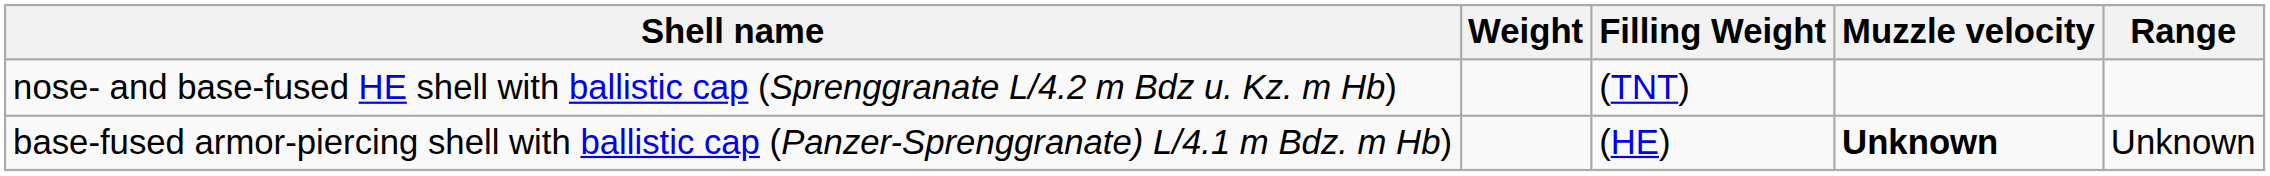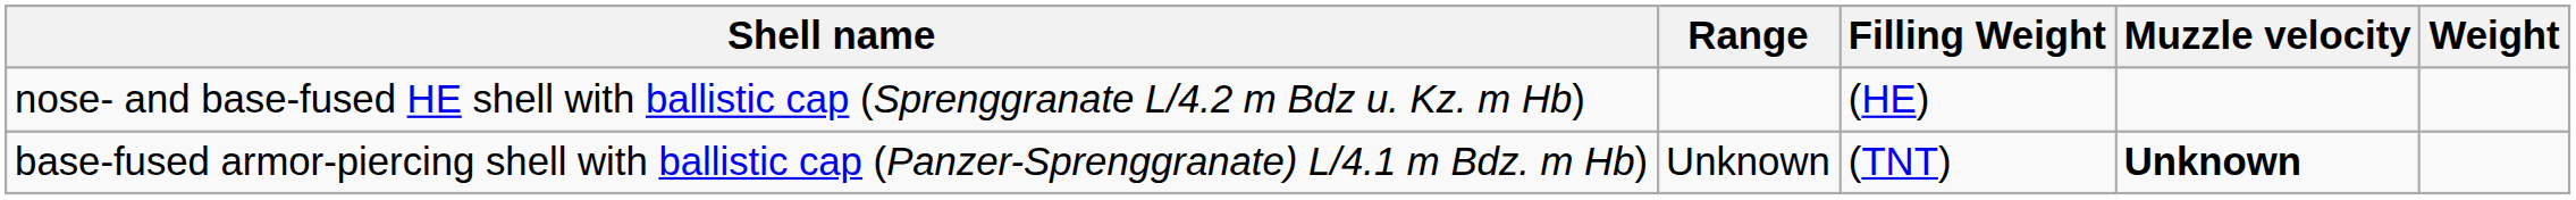columns swapped: Weight <-> Range
row 2 | Filling Weight: (TNT) -> (HE)
row 3 | Filling Weight: (HE) -> (TNT)
